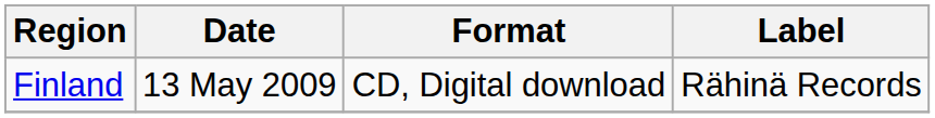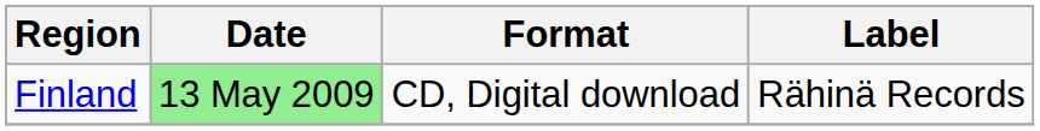Finland | Date: no background -> lightgreen background
